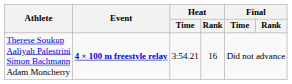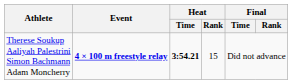row 3 | Heat / Time: normal -> bold
row 3 | Heat / Rank: 16 -> 15
